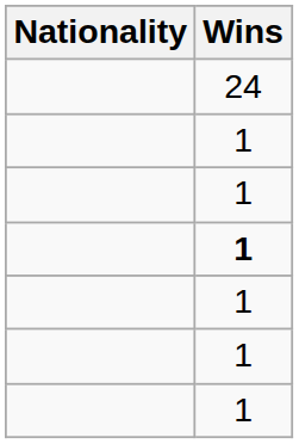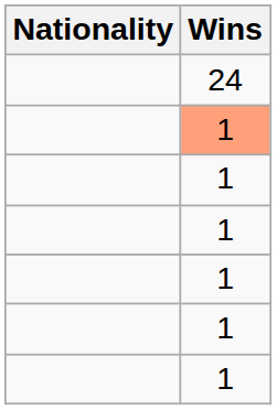row 3 | Wins: no background -> lightsalmon background
row 5 | Wins: bold -> normal
